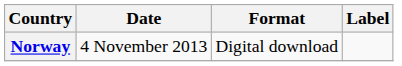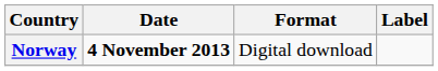Norway | Date: normal -> bold
